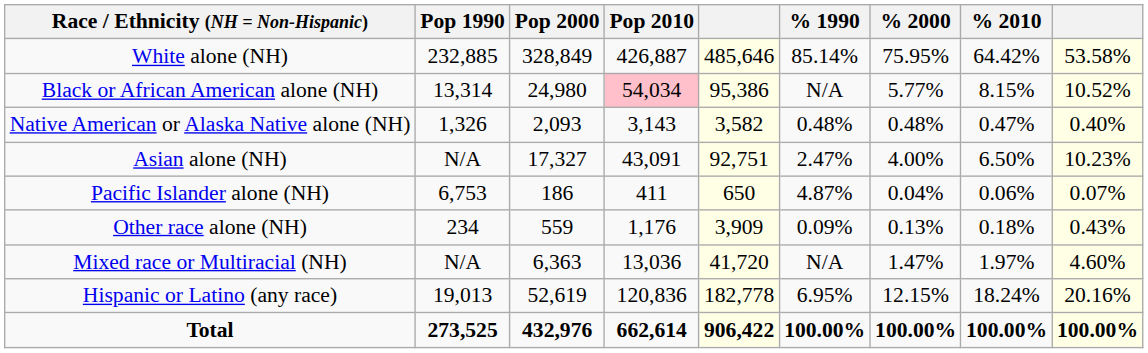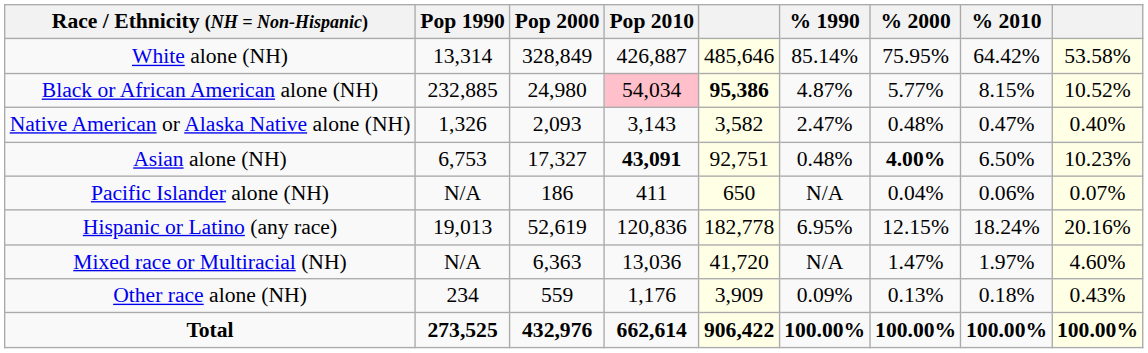White alone (NH) | Pop 1990: 232,885 -> 13,314
Black or African American alone (NH) | Pop 1990: 13,314 -> 232,885
Black or African American alone (NH) | column 5: normal -> bold
Black or African American alone (NH) | % 1990: N/A -> 4.87%
Native American or Alaska Native alone (NH) | % 1990: 0.48% -> 2.47%
Asian alone (NH) | Pop 1990: N/A -> 6,753
Asian alone (NH) | Pop 2010: normal -> bold
Asian alone (NH) | % 1990: 2.47% -> 0.48%
Asian alone (NH) | % 2000: normal -> bold
Pacific Islander alone (NH) | Pop 1990: 6,753 -> N/A
Pacific Islander alone (NH) | % 1990: 4.87% -> N/A
rows swapped: Other race alone (NH) <-> Hispanic or Latino (any race)
